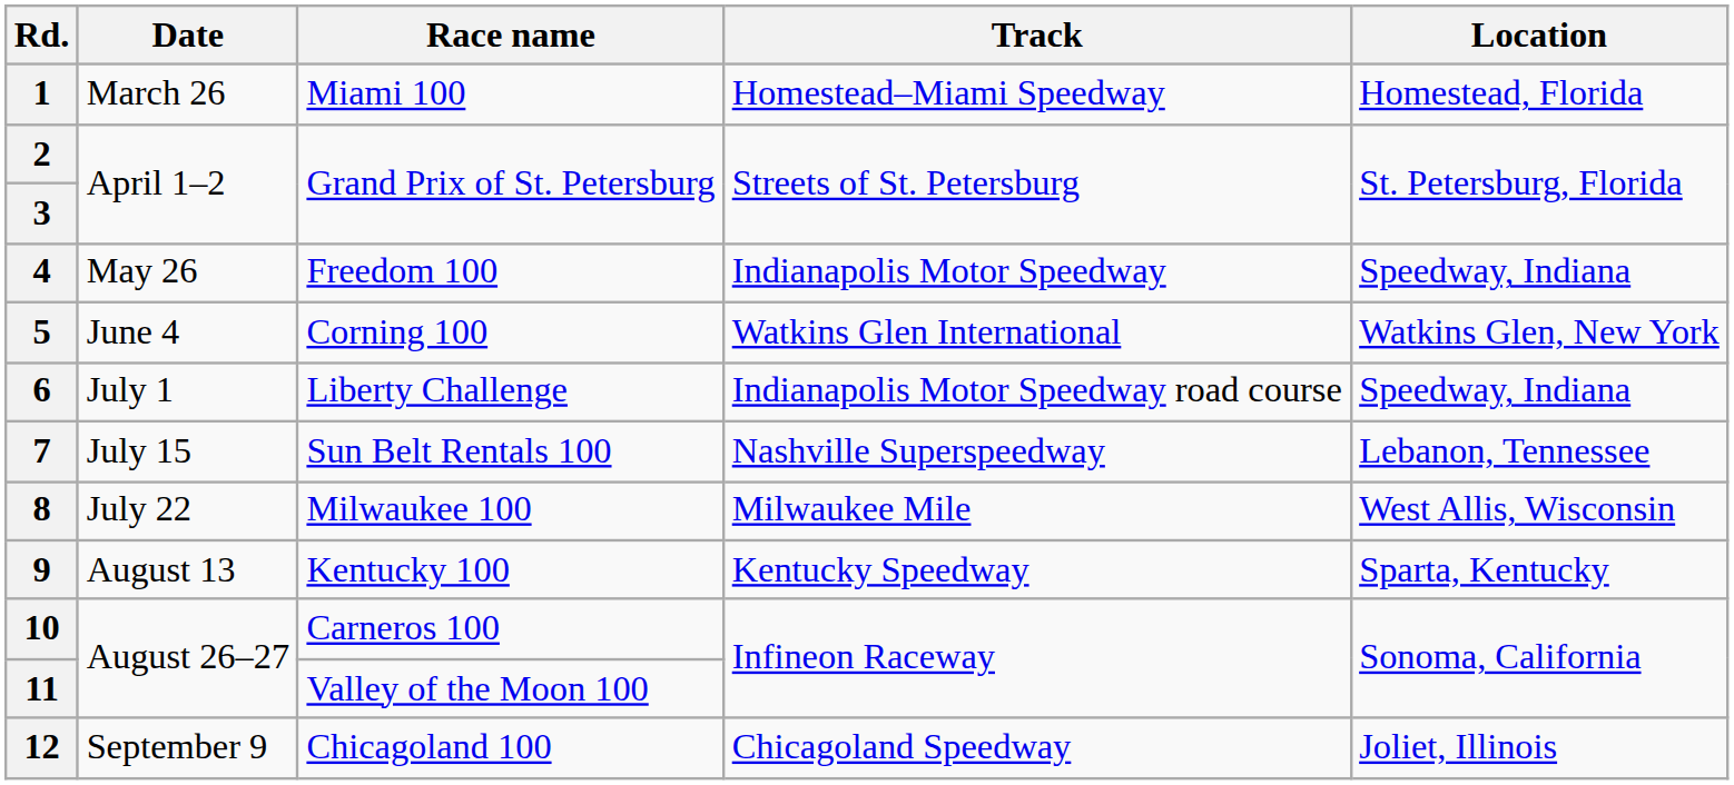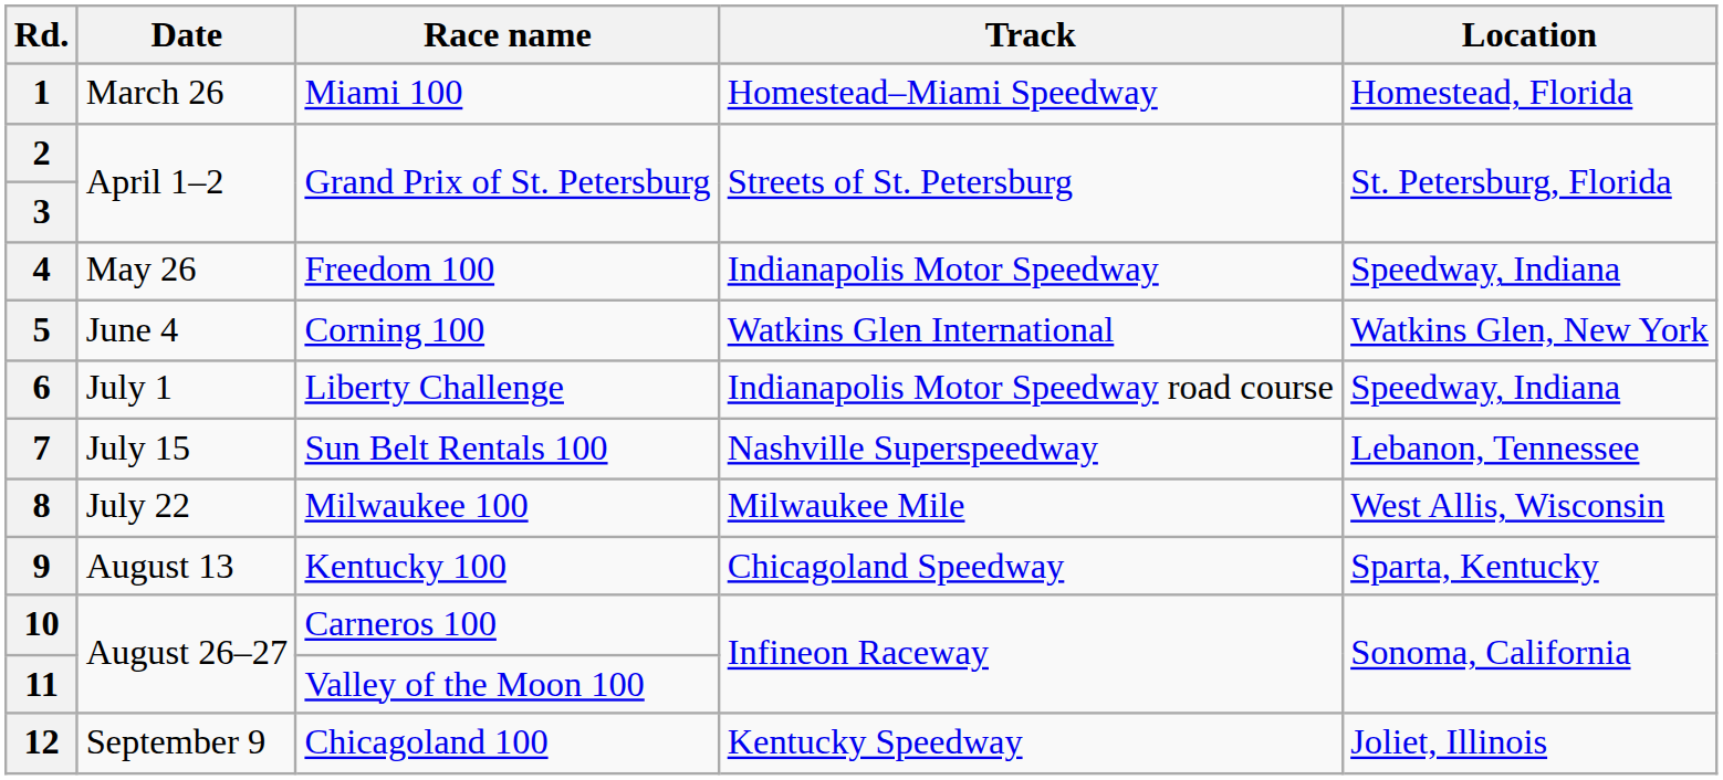9 | Track: Kentucky Speedway -> Chicagoland Speedway
12 | Track: Chicagoland Speedway -> Kentucky Speedway
